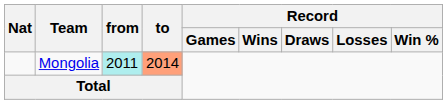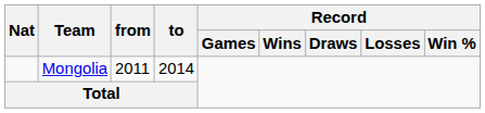Mongolia | from: paleturquoise background -> no background
Mongolia | to: lightsalmon background -> no background
